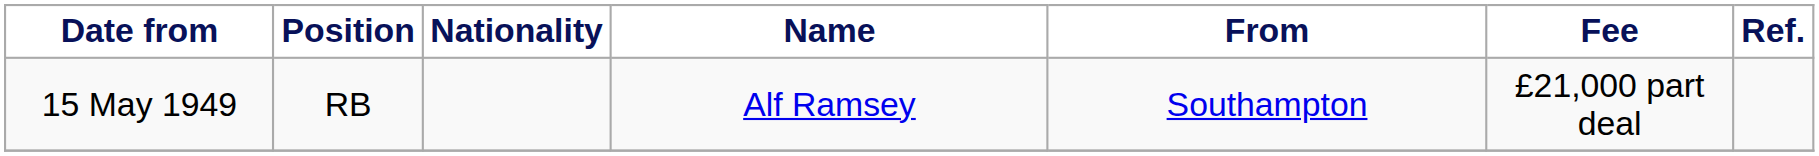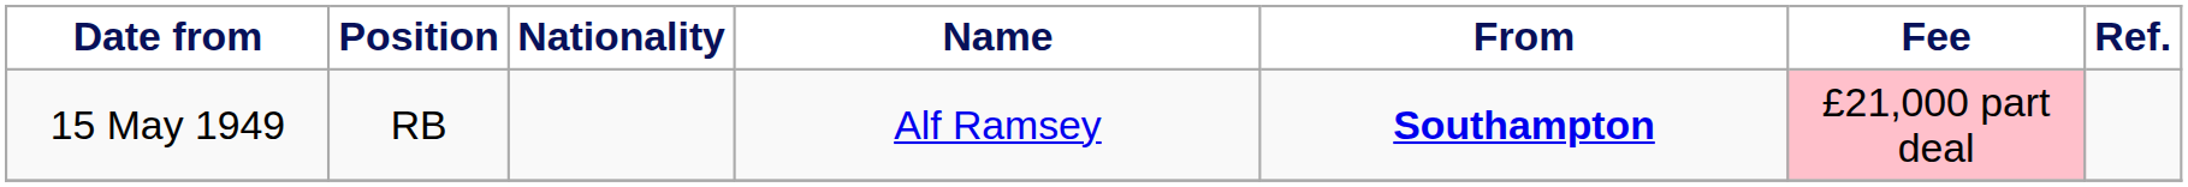15 May 1949 | From: normal -> bold
15 May 1949 | Fee: no background -> pink background
